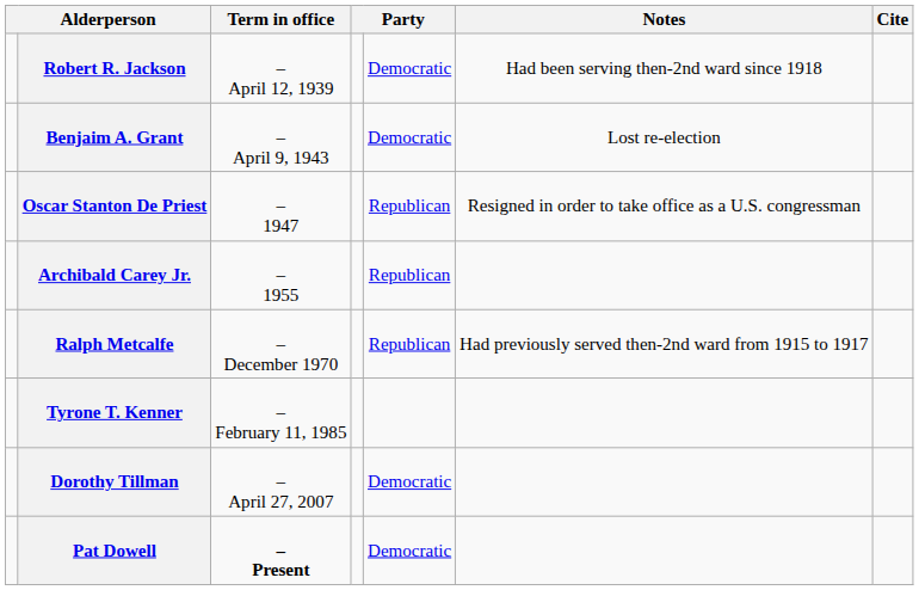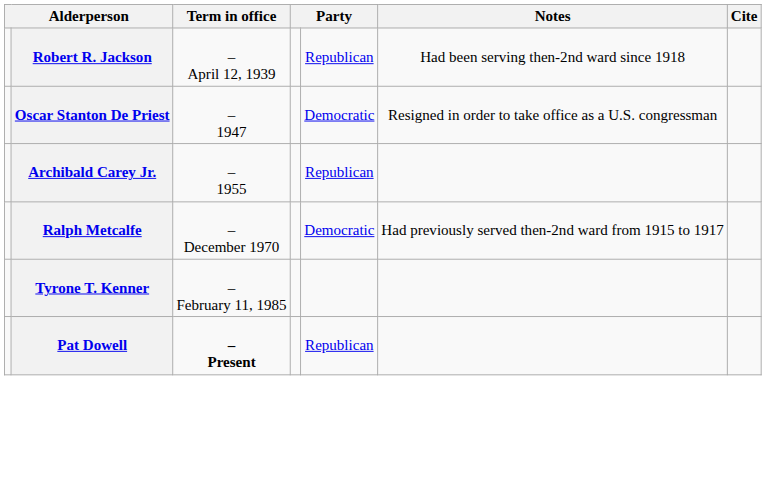Robert R. Jackson | column 5: Democratic -> Republican
- row: Benjaim A. Grant | – April 9, 1943 | Democratic | Lost re-election
Oscar Stanton De Priest | column 5: Republican -> Democratic
Ralph Metcalfe | column 5: Republican -> Democratic
- row: Dorothy Tillman | – April 27, 2007 | Democratic
Pat Dowell | column 5: Democratic -> Republican
